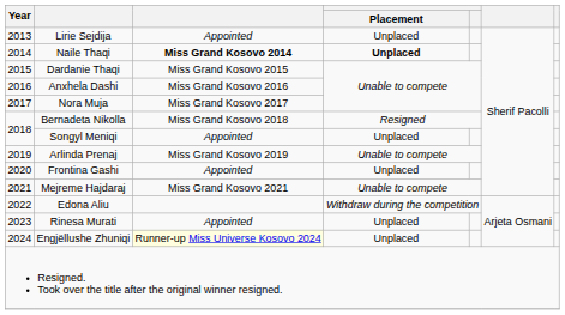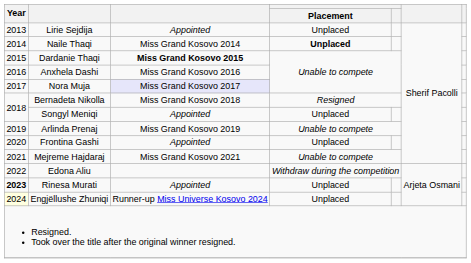Naile Thaqi | column 3: bold -> normal
Dardanie Thaqi | column 3: normal -> bold
Nora Muja | column 3: no background -> lavender background
Rinesa Murati | Year: normal -> bold
Engjëllushe Zhuniqi | Year: no background -> lightyellow background
Engjëllushe Zhuniqi | column 3: lightyellow background -> no background
